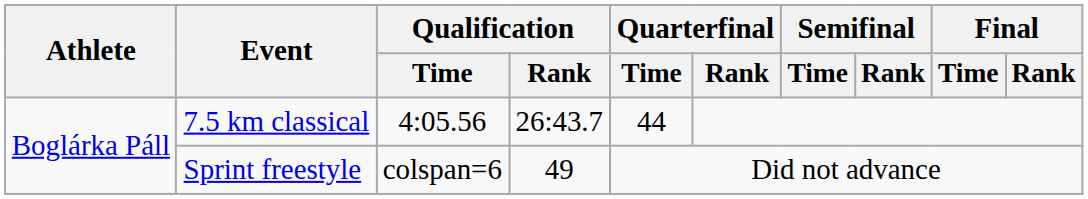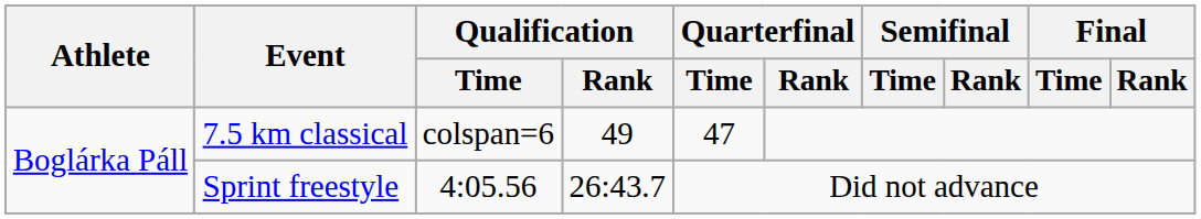7.5 km classical | Qualification / Time: 4:05.56 -> colspan=6
7.5 km classical | Qualification / Rank: 26:43.7 -> 49
7.5 km classical | Quarterfinal / Time: 44 -> 47
Sprint freestyle | Qualification / Time: colspan=6 -> 4:05.56
Sprint freestyle | Qualification / Rank: 49 -> 26:43.7
